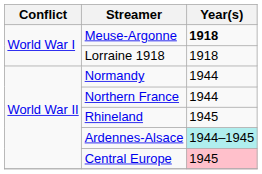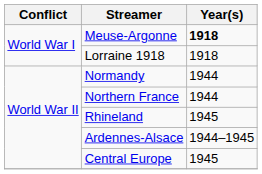Ardennes-Alsace | Year(s): paleturquoise background -> no background
Central Europe | Year(s): pink background -> no background
